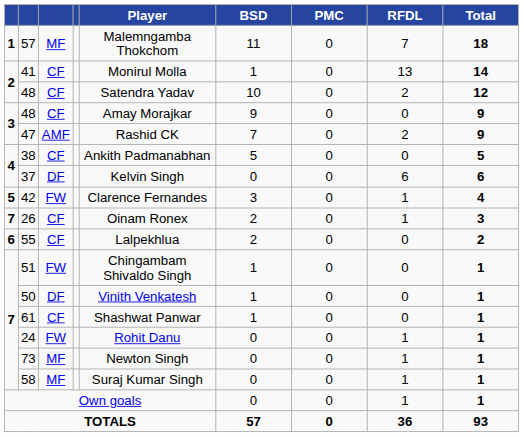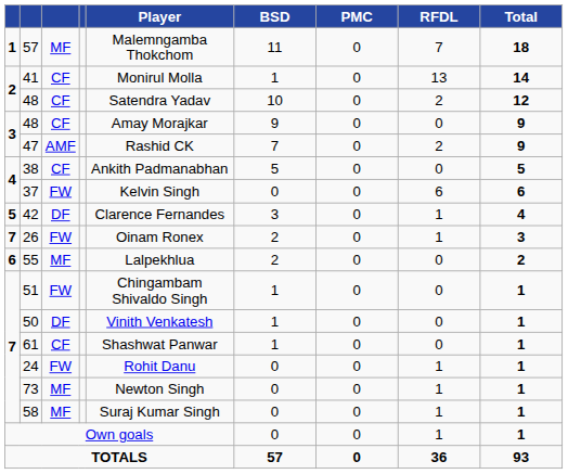37 | column 3: DF -> FW
42 | column 3: FW -> DF
26 | column 3: CF -> FW
55 | column 3: CF -> MF
